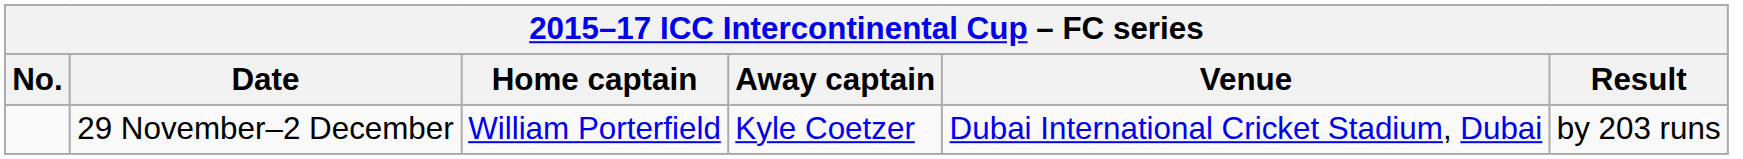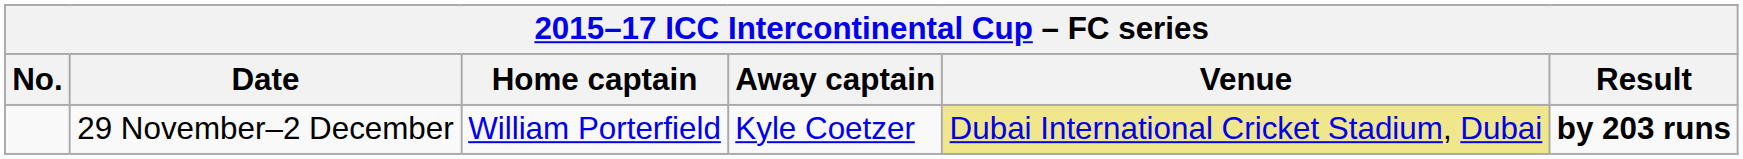29 November–2 December | Venue: no background -> khaki background
29 November–2 December | Result: normal -> bold
